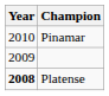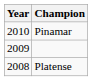Platense | Year: bold -> normal
